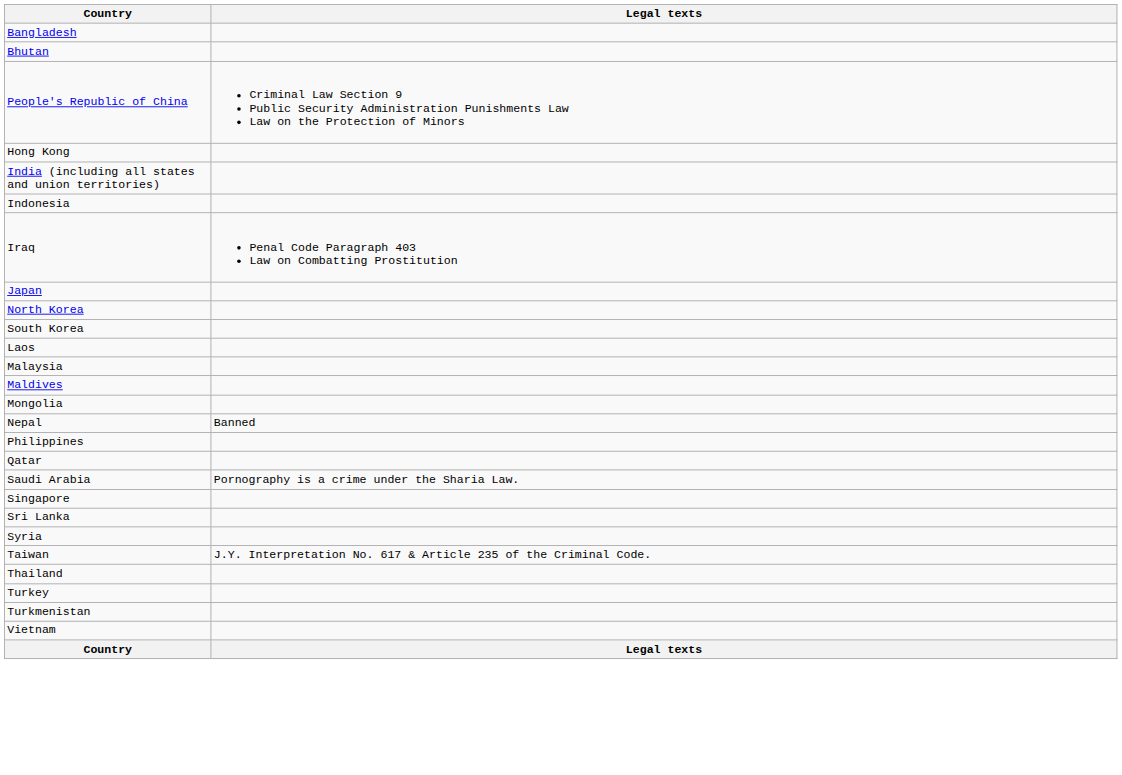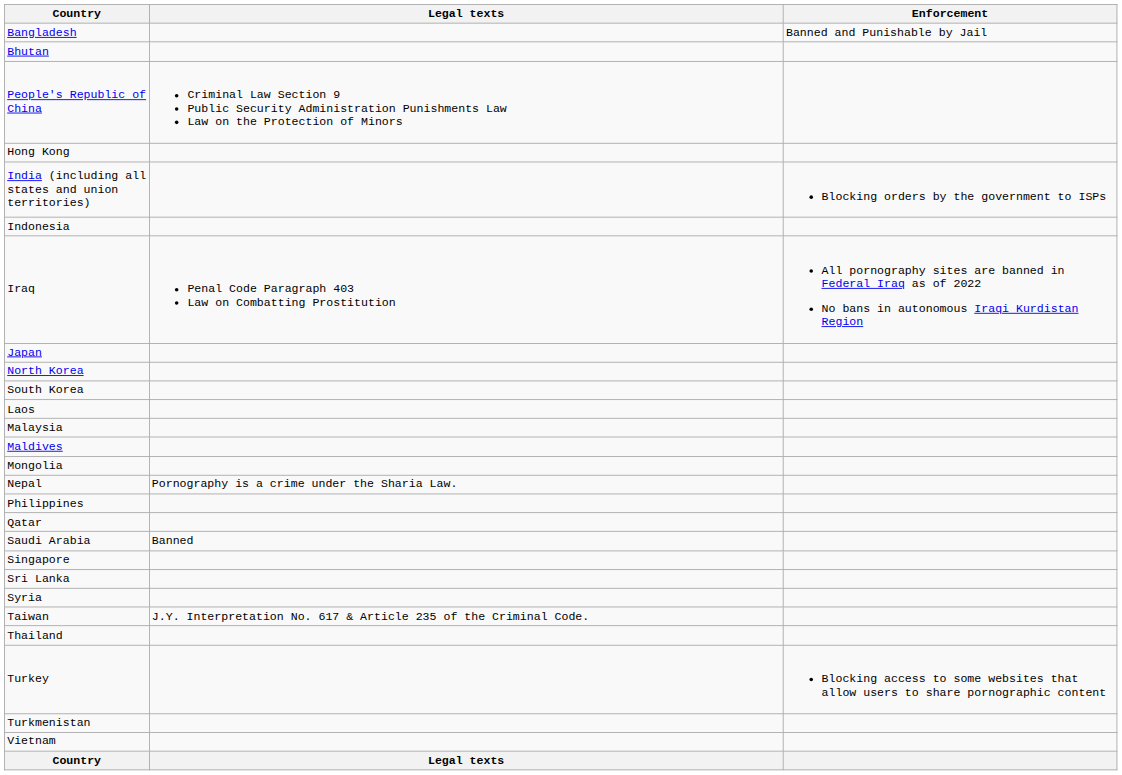+ column: Enforcement | Banned and Punishable by Jail | Blocking orders by the government to ISPs | All pornography sites are banned in Federal Iraq as of 2022 No bans in autonomous Iraqi Kurdistan Region | Blocking access to some websites that allow users to share pornographic content
Nepal | Legal texts: Banned -> Pornography is a crime under the Sharia Law.
Saudi Arabia | Legal texts: Pornography is a crime under the Sharia Law. -> Banned
